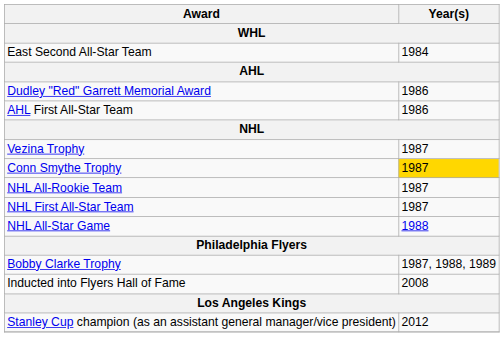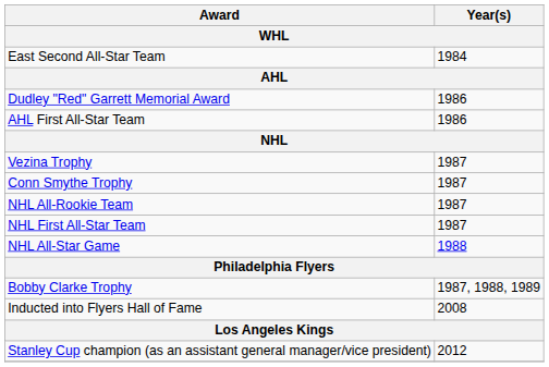Conn Smythe Trophy | Year(s): gold background -> no background
